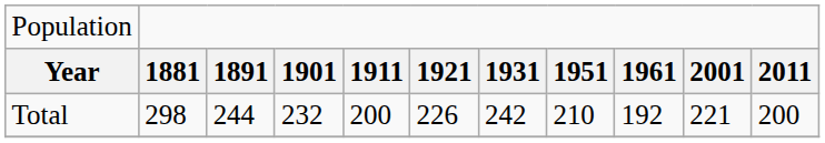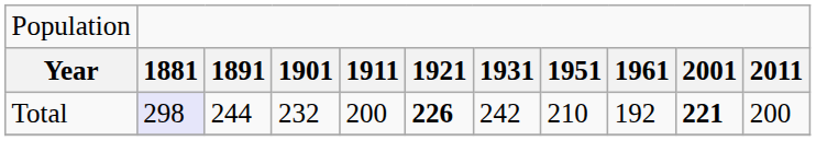row 3 | column 2: no background -> lavender background
row 3 | column 6: normal -> bold
row 3 | column 10: normal -> bold
